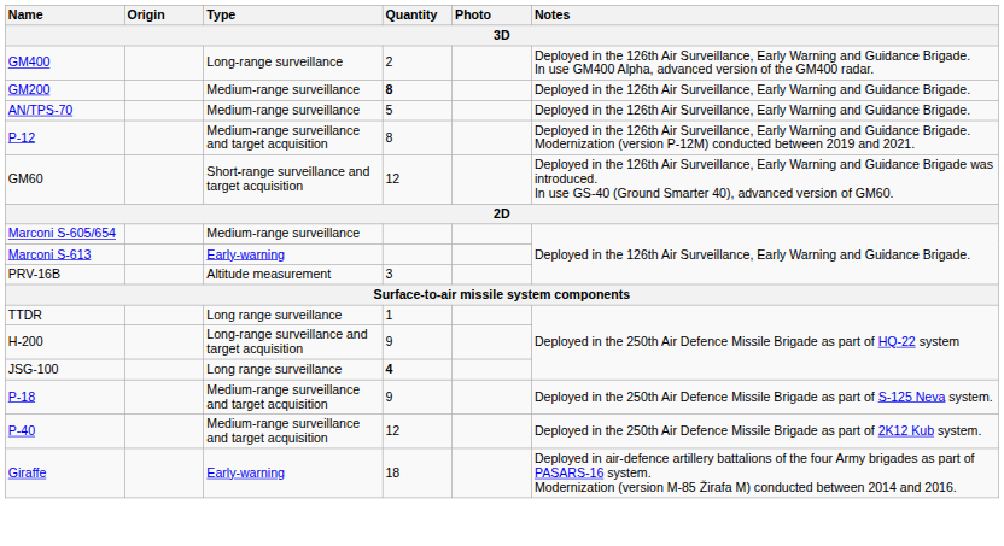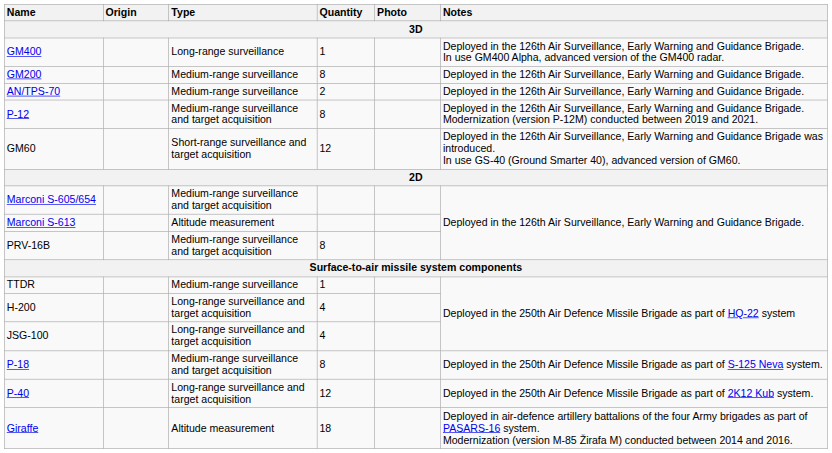GM400 | Quantity / 3D: 2 -> 1
GM200 | Quantity / 3D: bold -> normal
AN/TPS-70 | Quantity / 3D: 5 -> 2
Marconi S-605/654 | Type / 3D: Medium-range surveillance -> Medium-range surveillance and target acquisition
Marconi S-613 | Type / 3D: Early-warning -> Altitude measurement
PRV-16B | Type / 3D: Altitude measurement -> Medium-range surveillance and target acquisition
PRV-16B | Quantity / 3D: 3 -> 8
TTDR | Type / 3D: Long range surveillance -> Medium-range surveillance
H-200 | Quantity / 3D: 9 -> 4
JSG-100 | Type / 3D: Long range surveillance -> Long-range surveillance and target acquisition
JSG-100 | Quantity / 3D: bold -> normal
P-18 | Quantity / 3D: 9 -> 8
P-40 | Type / 3D: Medium-range surveillance and target acquisition -> Long-range surveillance and target acquisition
Giraffe | Type / 3D: Early-warning -> Altitude measurement
